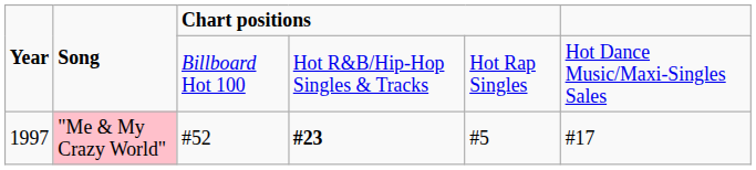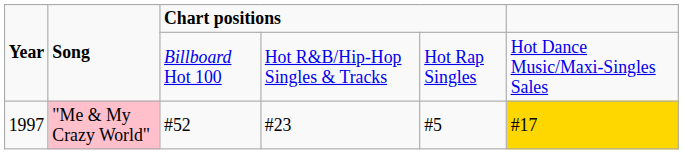1997 | column 4: bold -> normal
1997 | column 6: no background -> gold background
